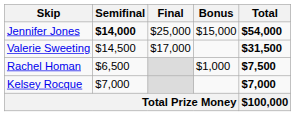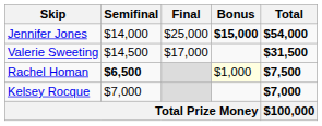Jennifer Jones | Semifinal: bold -> normal
Jennifer Jones | Bonus: normal -> bold
Rachel Homan | Semifinal: normal -> bold
Rachel Homan | Bonus: no background -> lightyellow background
